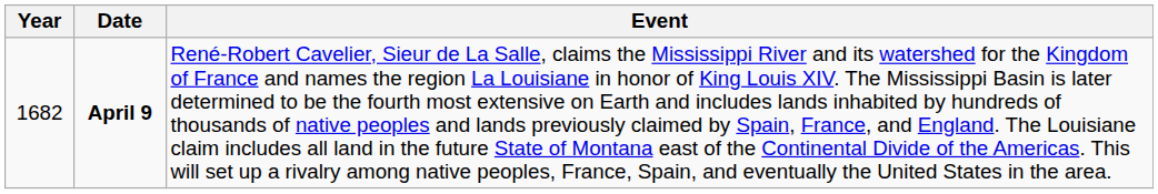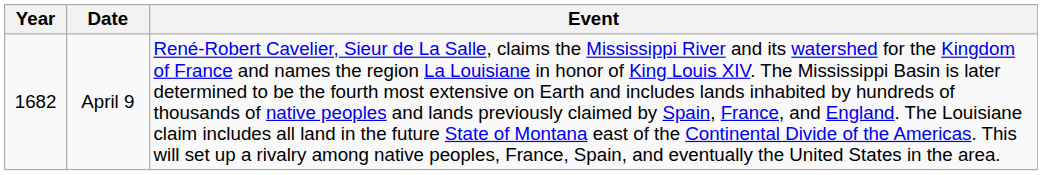row 2 | Date: bold -> normal
